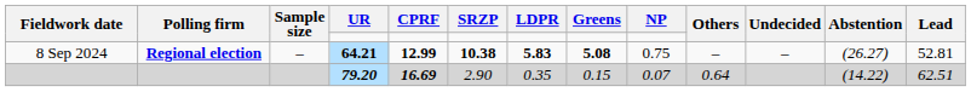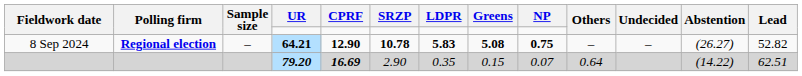8 Sep 2024 | CPRF: 12.99 -> 12.90
8 Sep 2024 | SRZP: 10.38 -> 10.78
8 Sep 2024 | NP: normal -> bold
8 Sep 2024 | Lead: 52.81 -> 52.82
